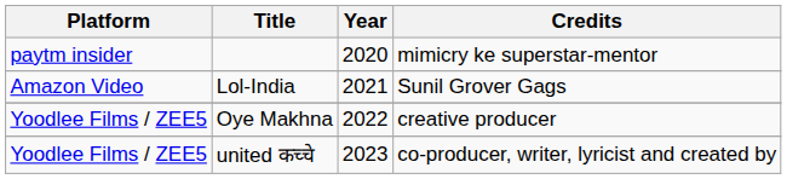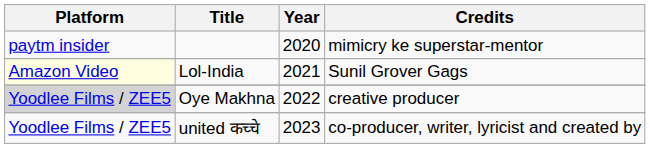Lol-India | Platform: no background -> lightyellow background
Oye Makhna | Platform: no background -> lightgrey background
